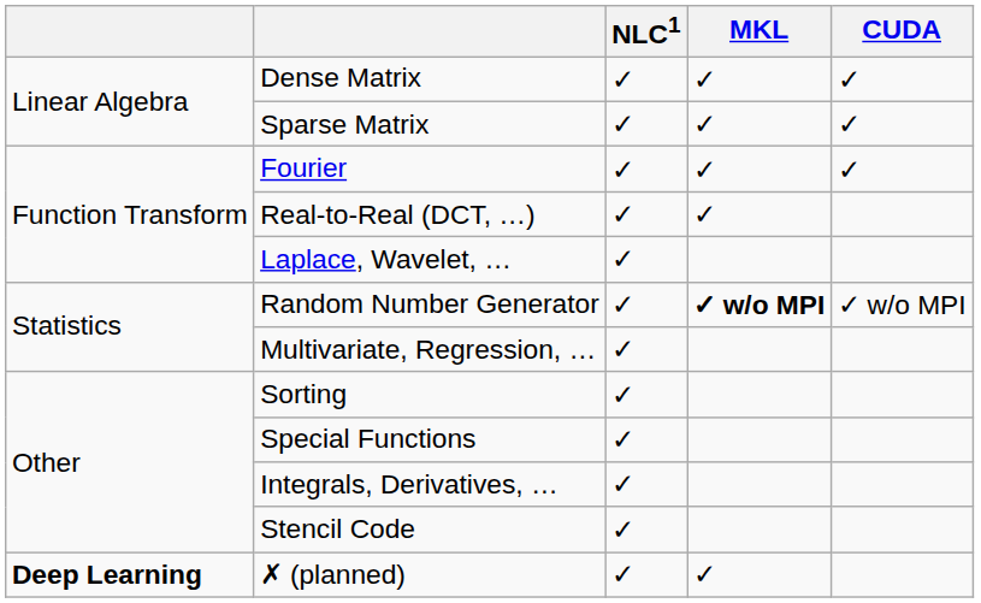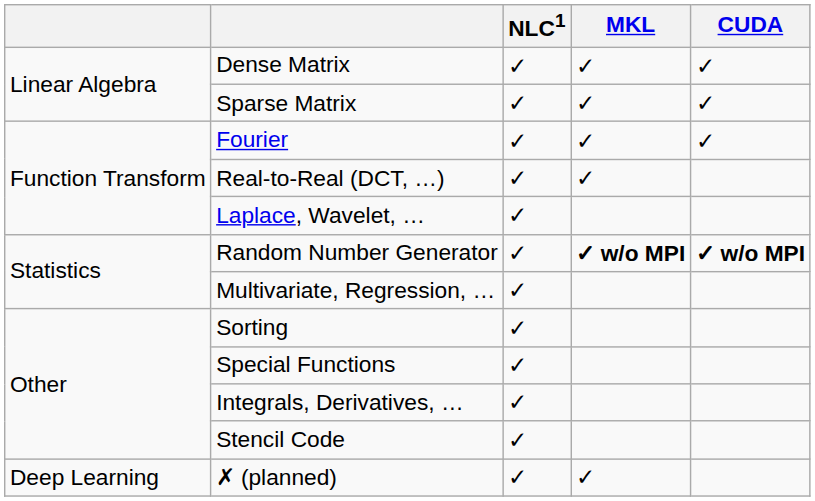Random Number Generator | CUDA: normal -> bold
✗ (planned) | column 1: bold -> normal
